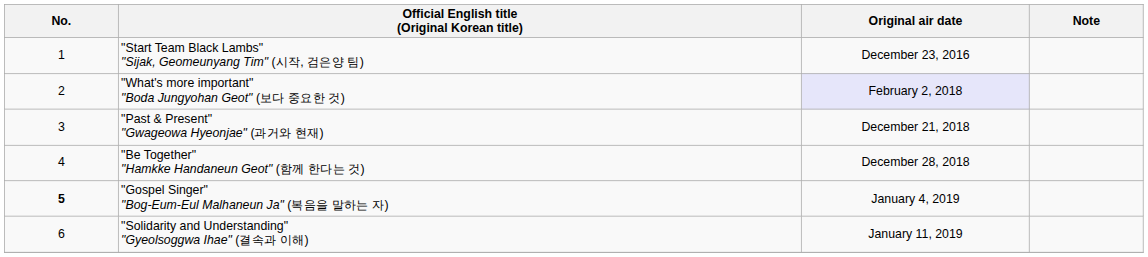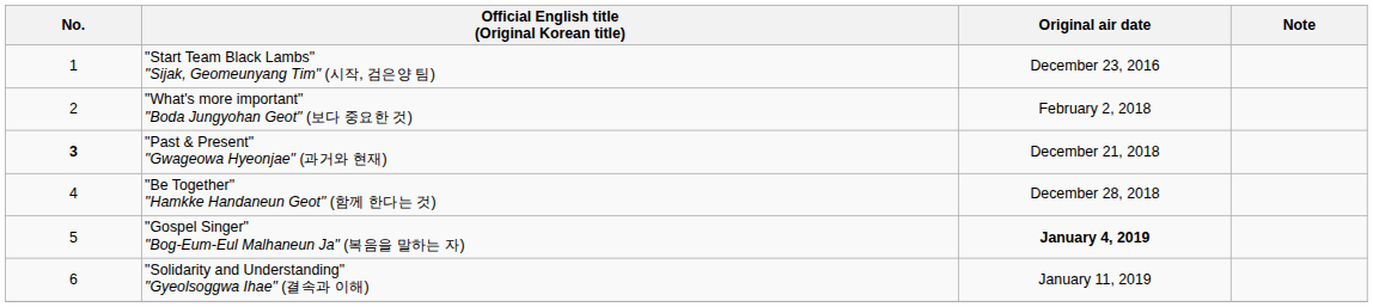"What's more important" "Boda Jungyohan Geot" (보다 중요한 것) | Original air date: lavender background -> no background
"Past & Present" "Gwageowa Hyeonjae" (과거와 현재) | No.: normal -> bold
"Gospel Singer" "Bog-Eum-Eul Malhaneun Ja" (복음을 말하는 자) | No.: bold -> normal
"Gospel Singer" "Bog-Eum-Eul Malhaneun Ja" (복음을 말하는 자) | Original air date: normal -> bold
